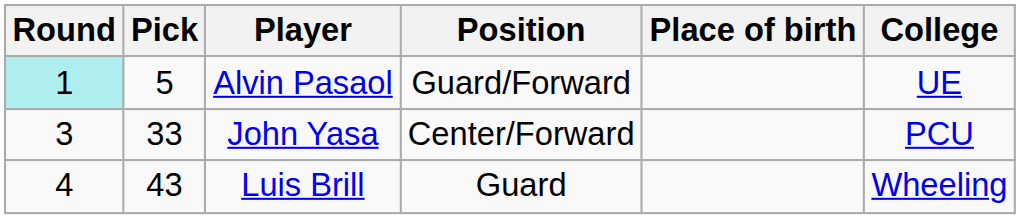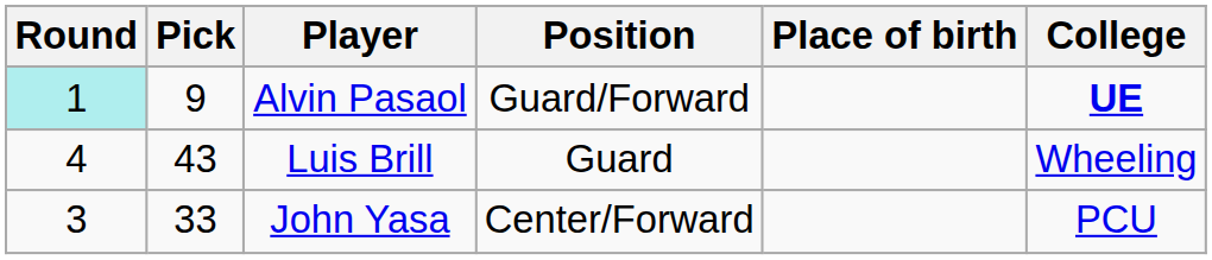Alvin Pasaol | Pick: 5 -> 9
Alvin Pasaol | College: normal -> bold
rows swapped: John Yasa <-> Luis Brill
